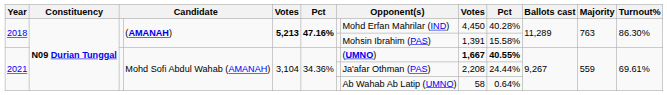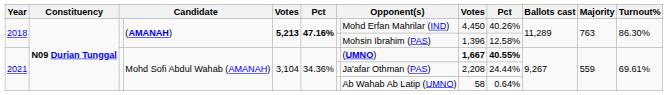row 2 | column 10: 40.28% -> 40.26%
row 3 | column 9: 1,391 -> 1,396
row 3 | column 10: 15.58% -> 12.58%
